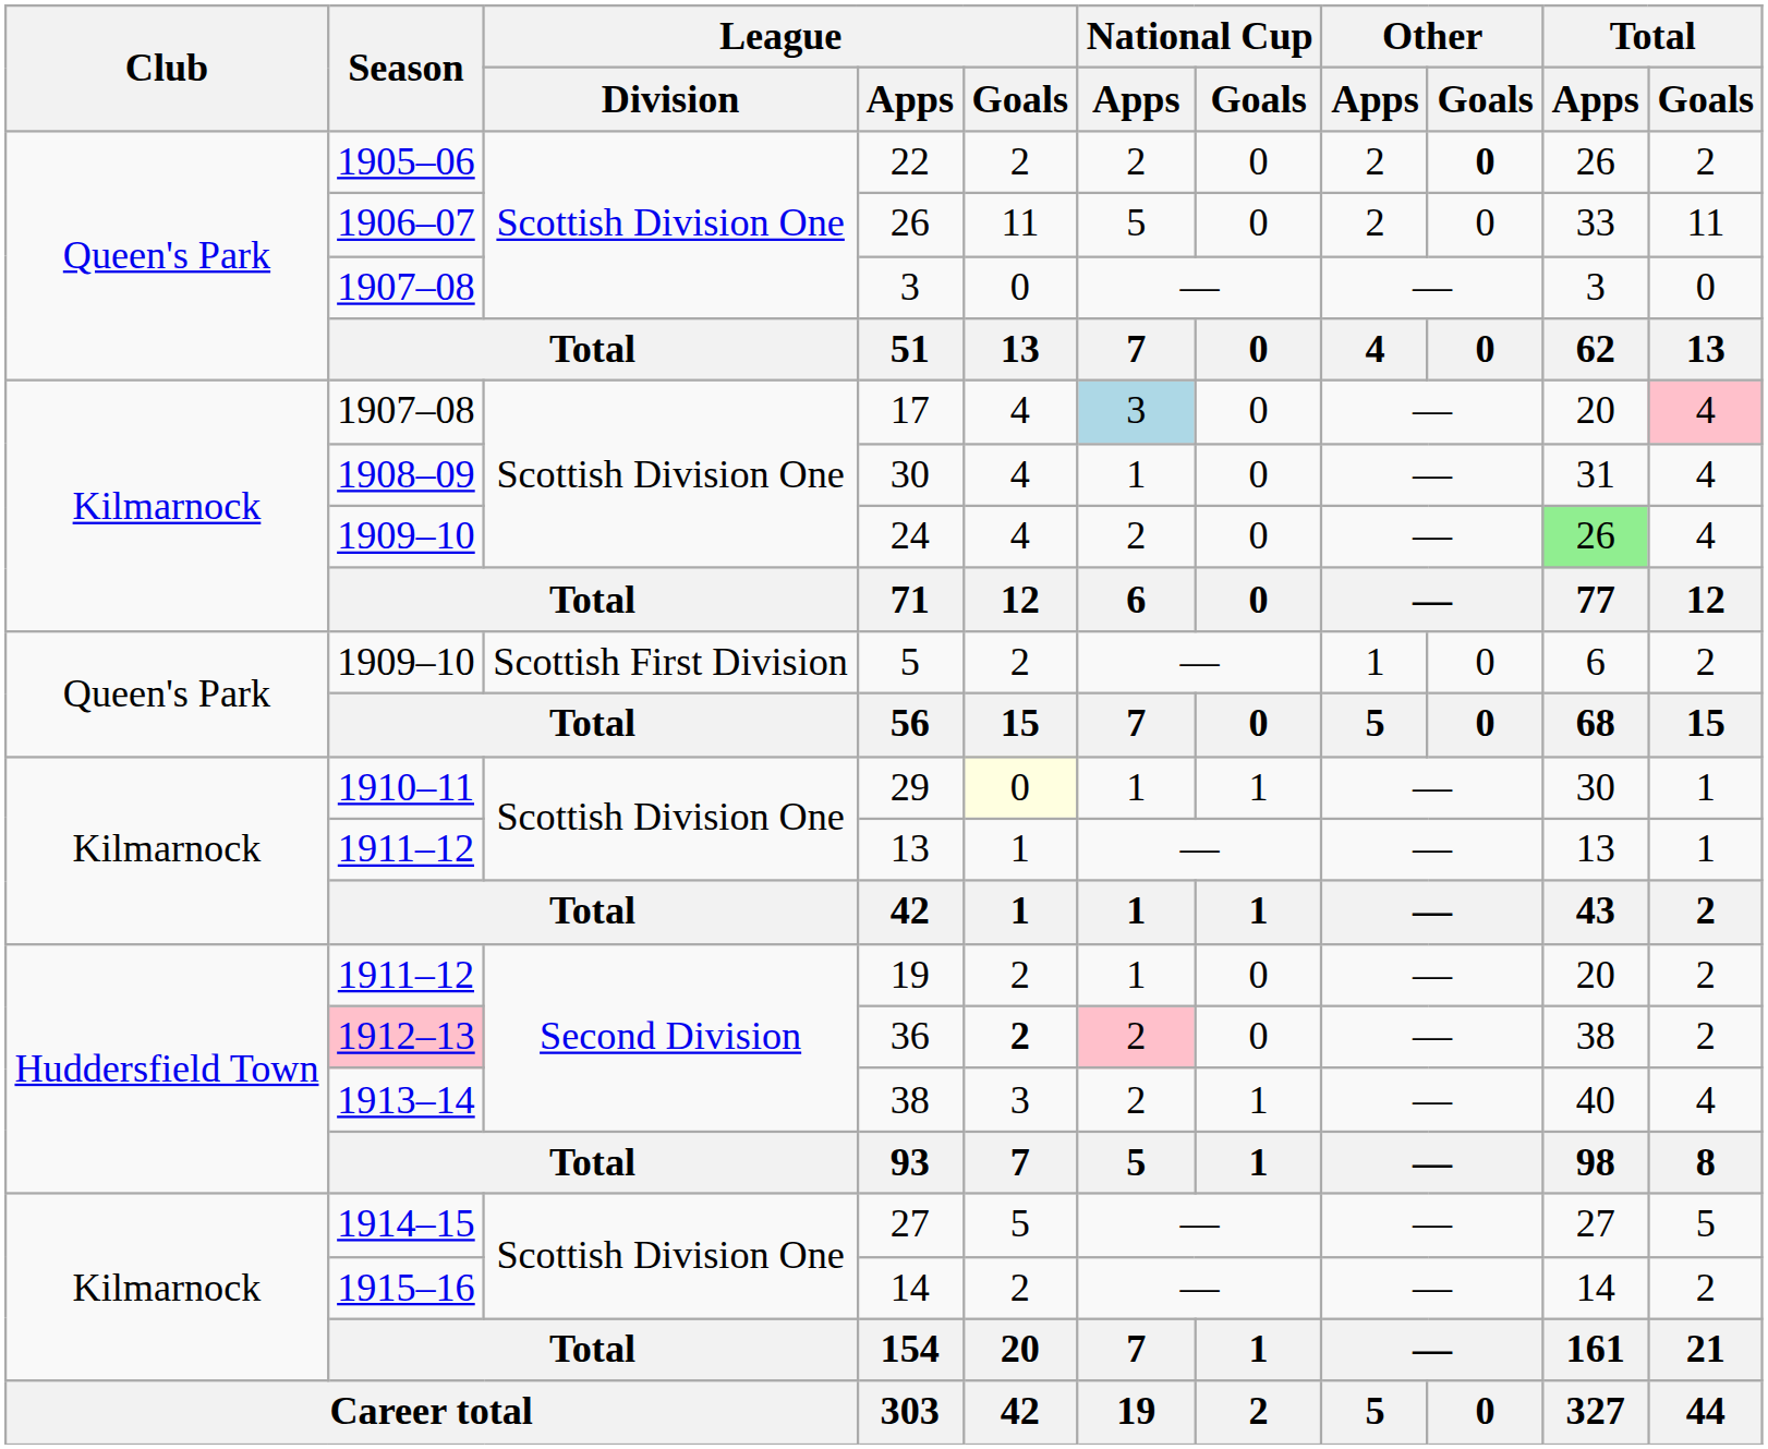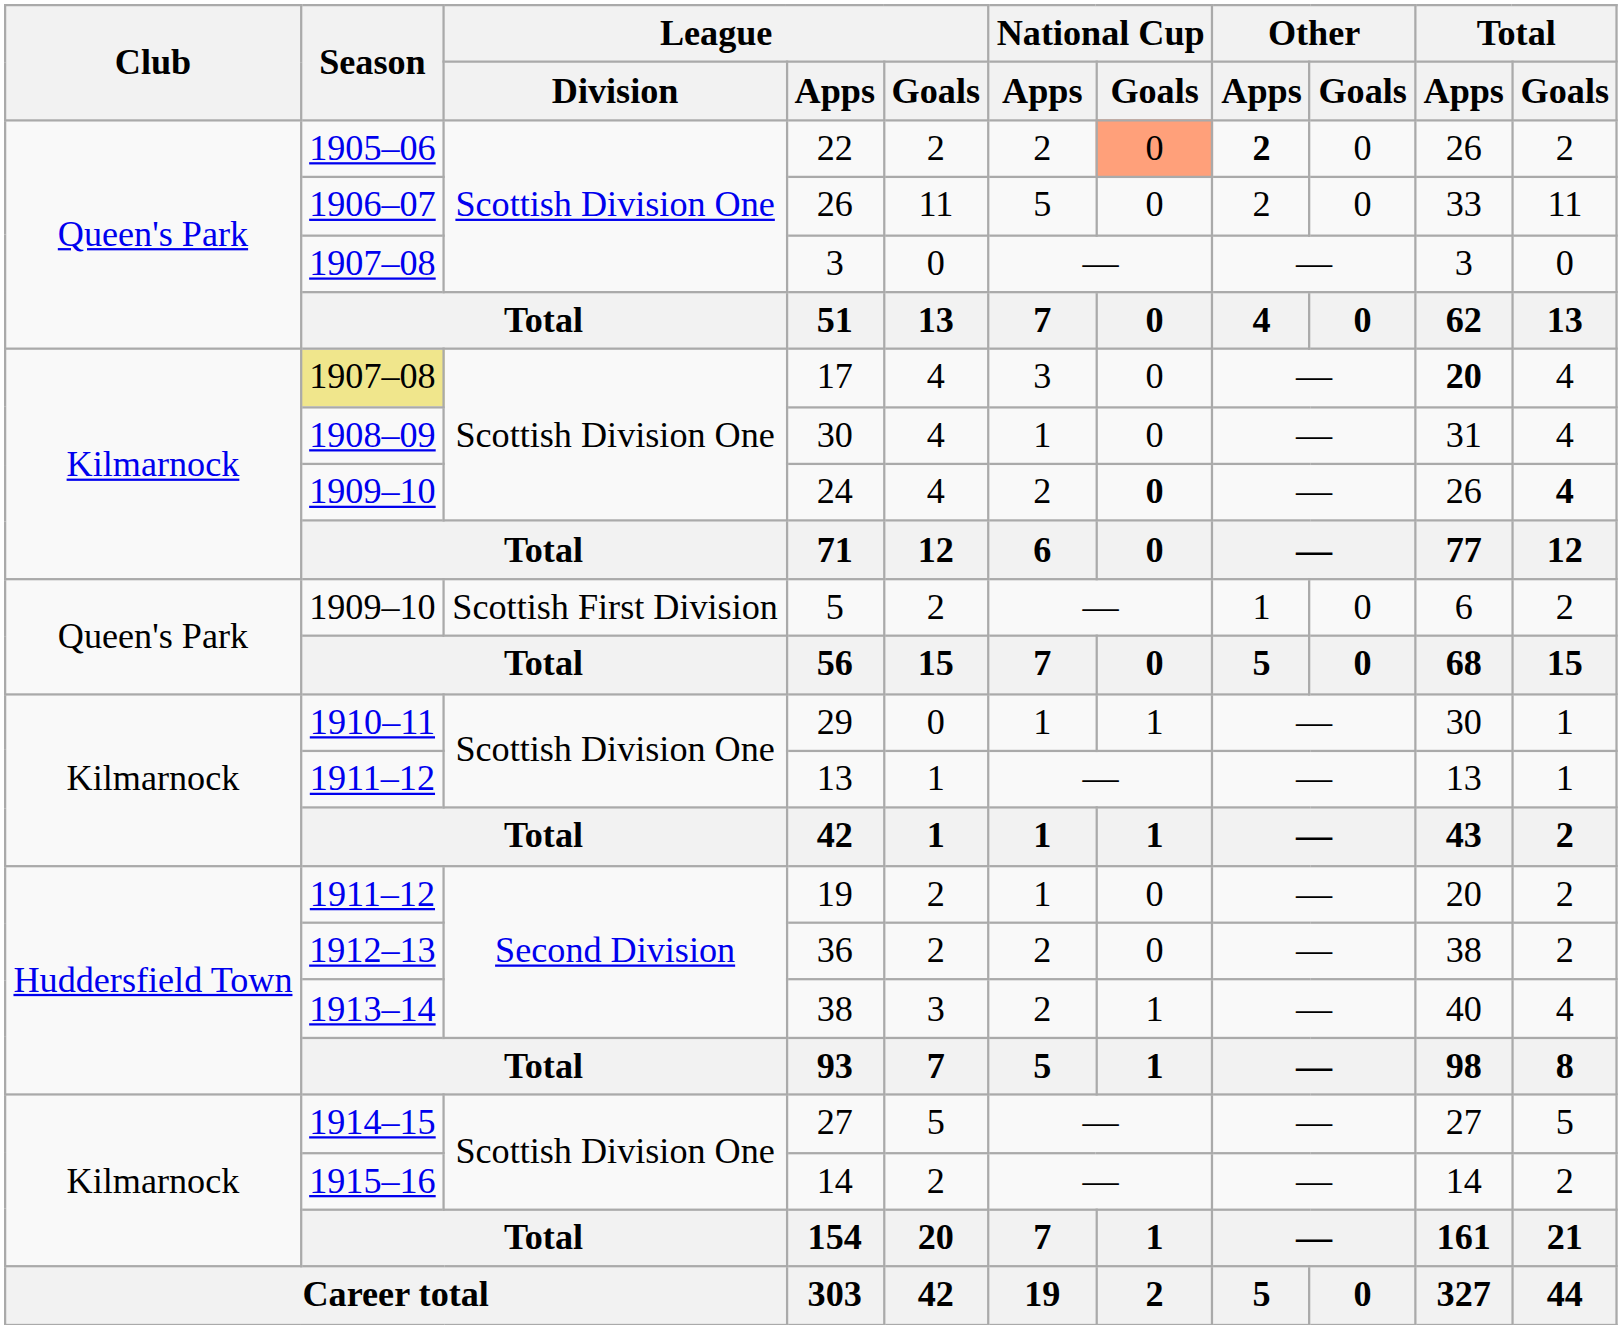22 | National Cup / Goals: no background -> lightsalmon background
22 | Other / Apps: normal -> bold
22 | Other / Goals: bold -> normal
17 | Season: no background -> khaki background
17 | National Cup / Apps: lightblue background -> no background
17 | Total / Apps: normal -> bold
17 | Total / Goals: pink background -> no background
24 | National Cup / Goals: normal -> bold
24 | Total / Apps: lightgreen background -> no background
24 | Total / Goals: normal -> bold
29 | League / Goals: lightyellow background -> no background
36 | Season: pink background -> no background
36 | League / Goals: bold -> normal
36 | National Cup / Apps: pink background -> no background
